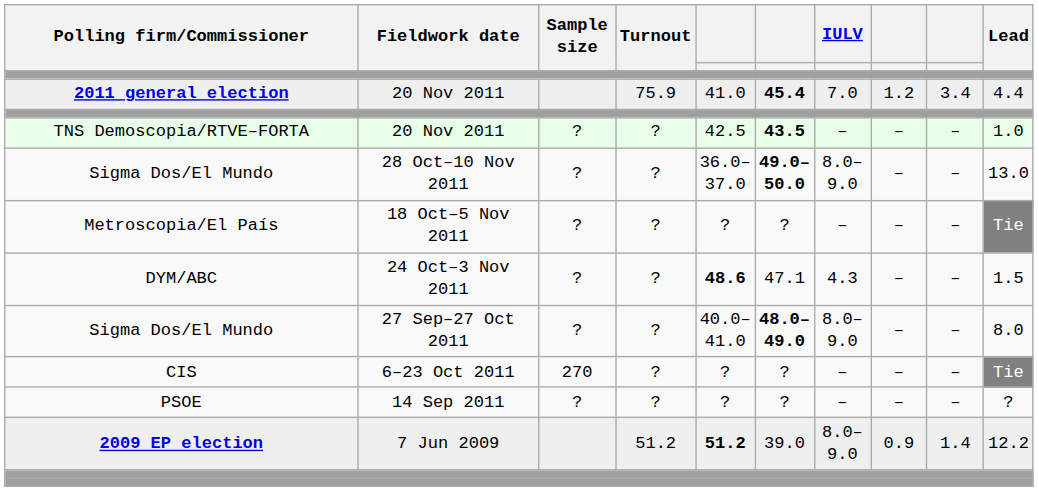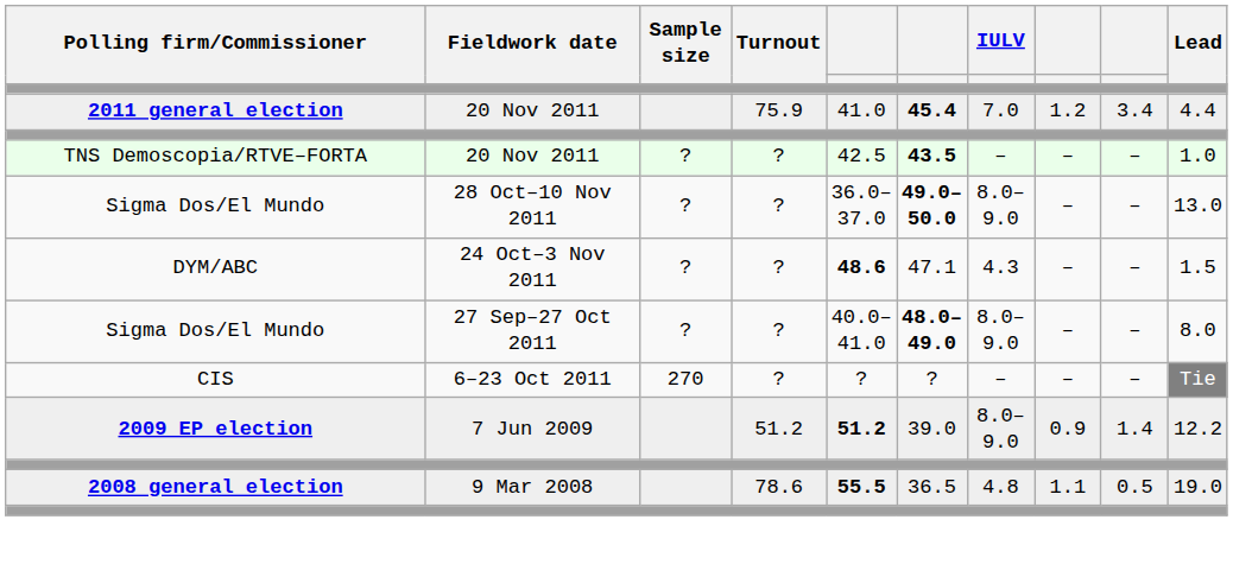- row: Metroscopia/El País | 18 Oct–5 Nov 2011 | ? | ? | ? | ? | – | – | – | Tie
- row: PSOE | 14 Sep 2011 | ? | ? | ? | ? | – | – | – | ?
+ row: 2008 general election | 9 Mar 2008 | 78.6 | 55.5 | 36.5 | 4.8 | 1.1 | 0.5 | 19.0
